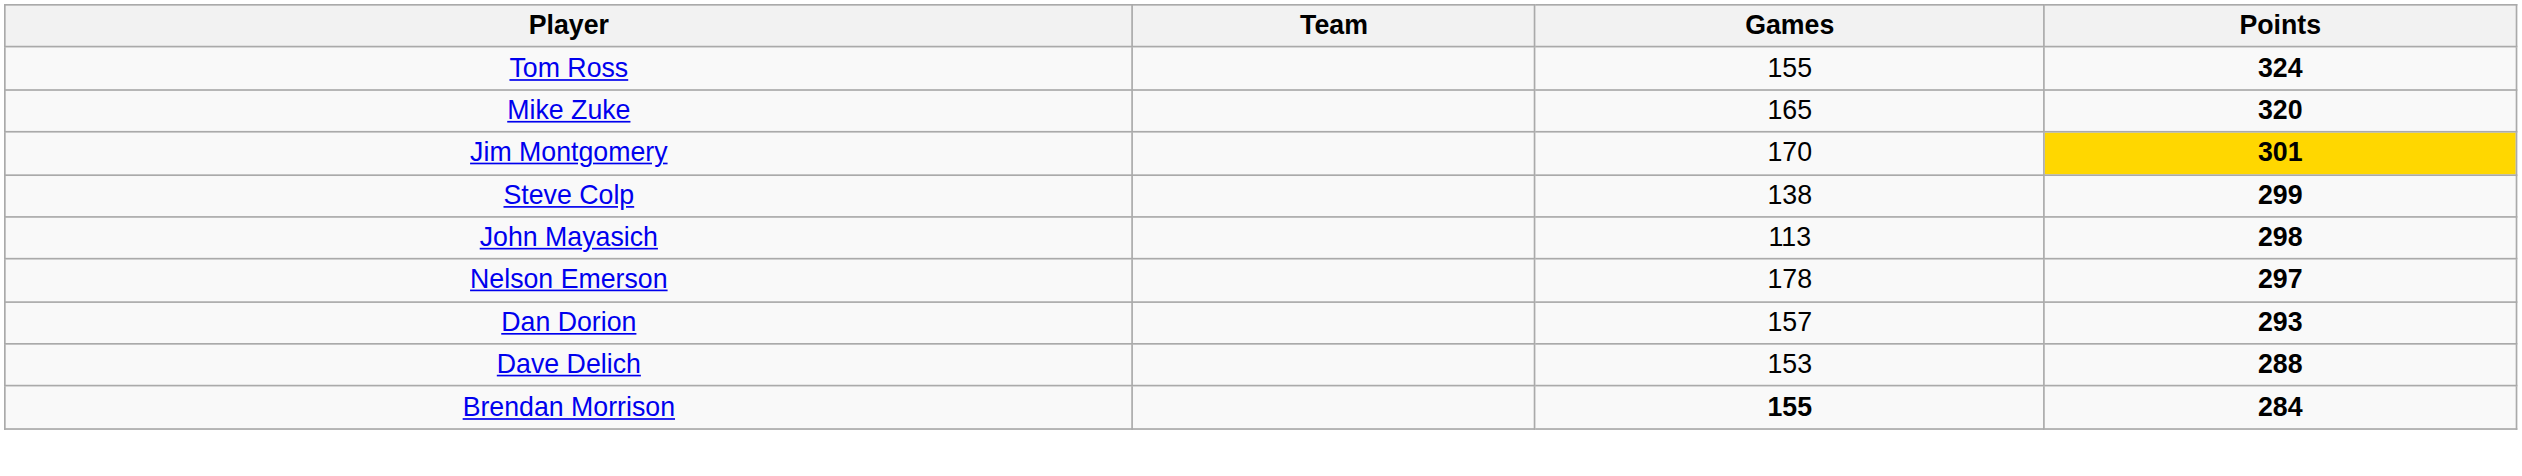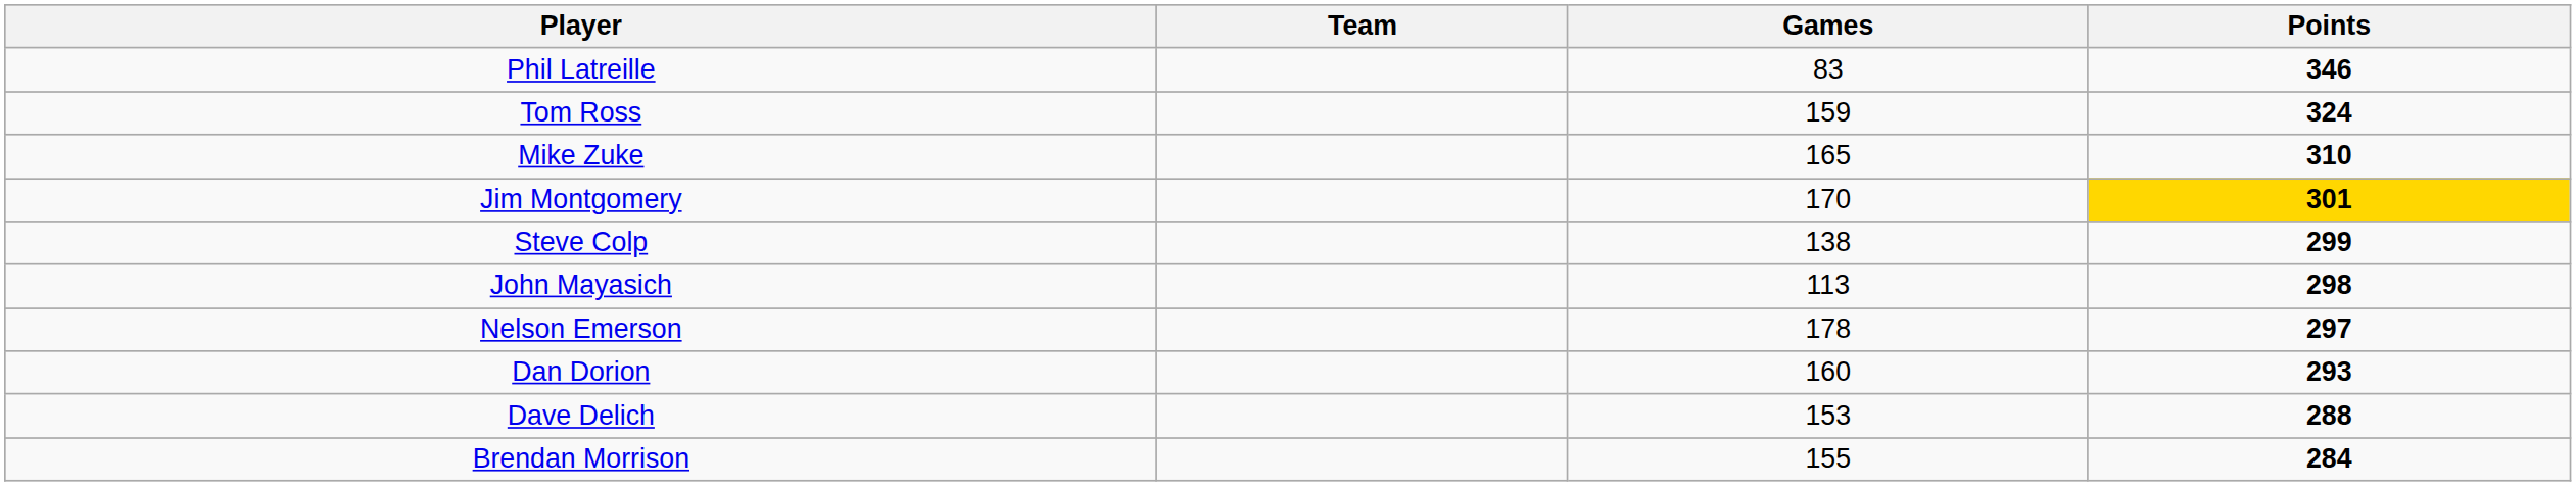+ row: Phil Latreille | 83 | 346
Tom Ross | Games: 155 -> 159
Mike Zuke | Points: 320 -> 310
Dan Dorion | Games: 157 -> 160
Brendan Morrison | Games: bold -> normal
